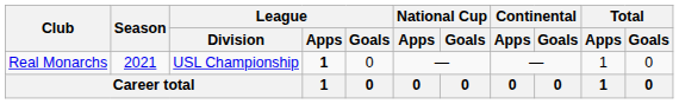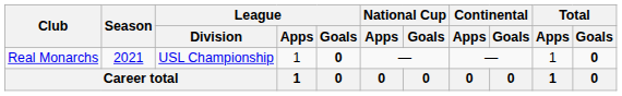Real Monarchs | League / Apps: bold -> normal
Real Monarchs | League / Goals: normal -> bold
Real Monarchs | Total / Goals: normal -> bold
